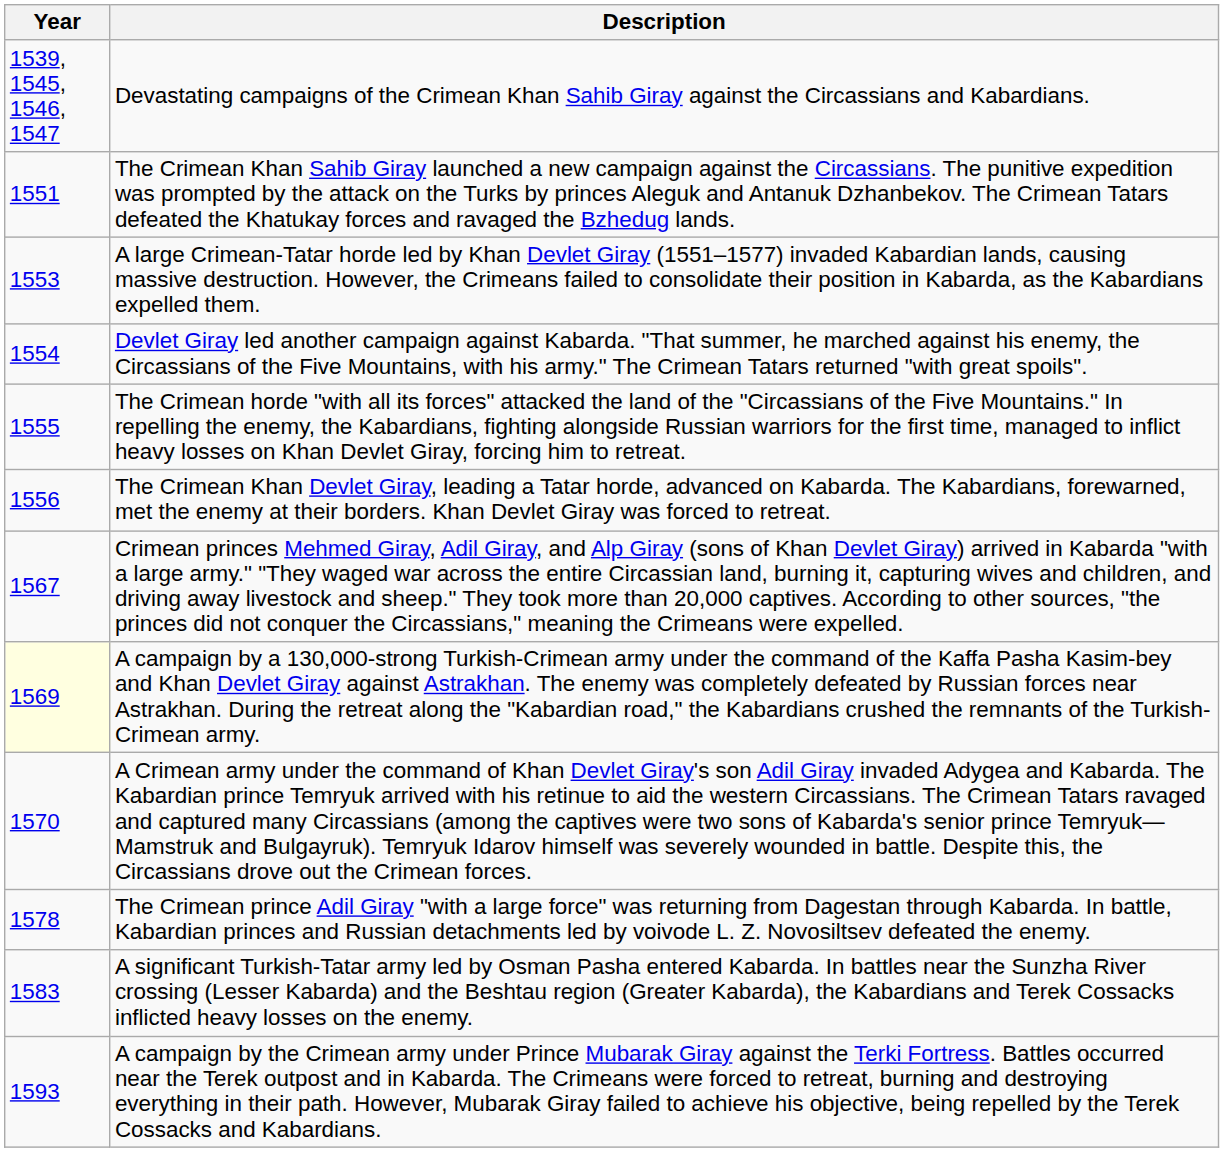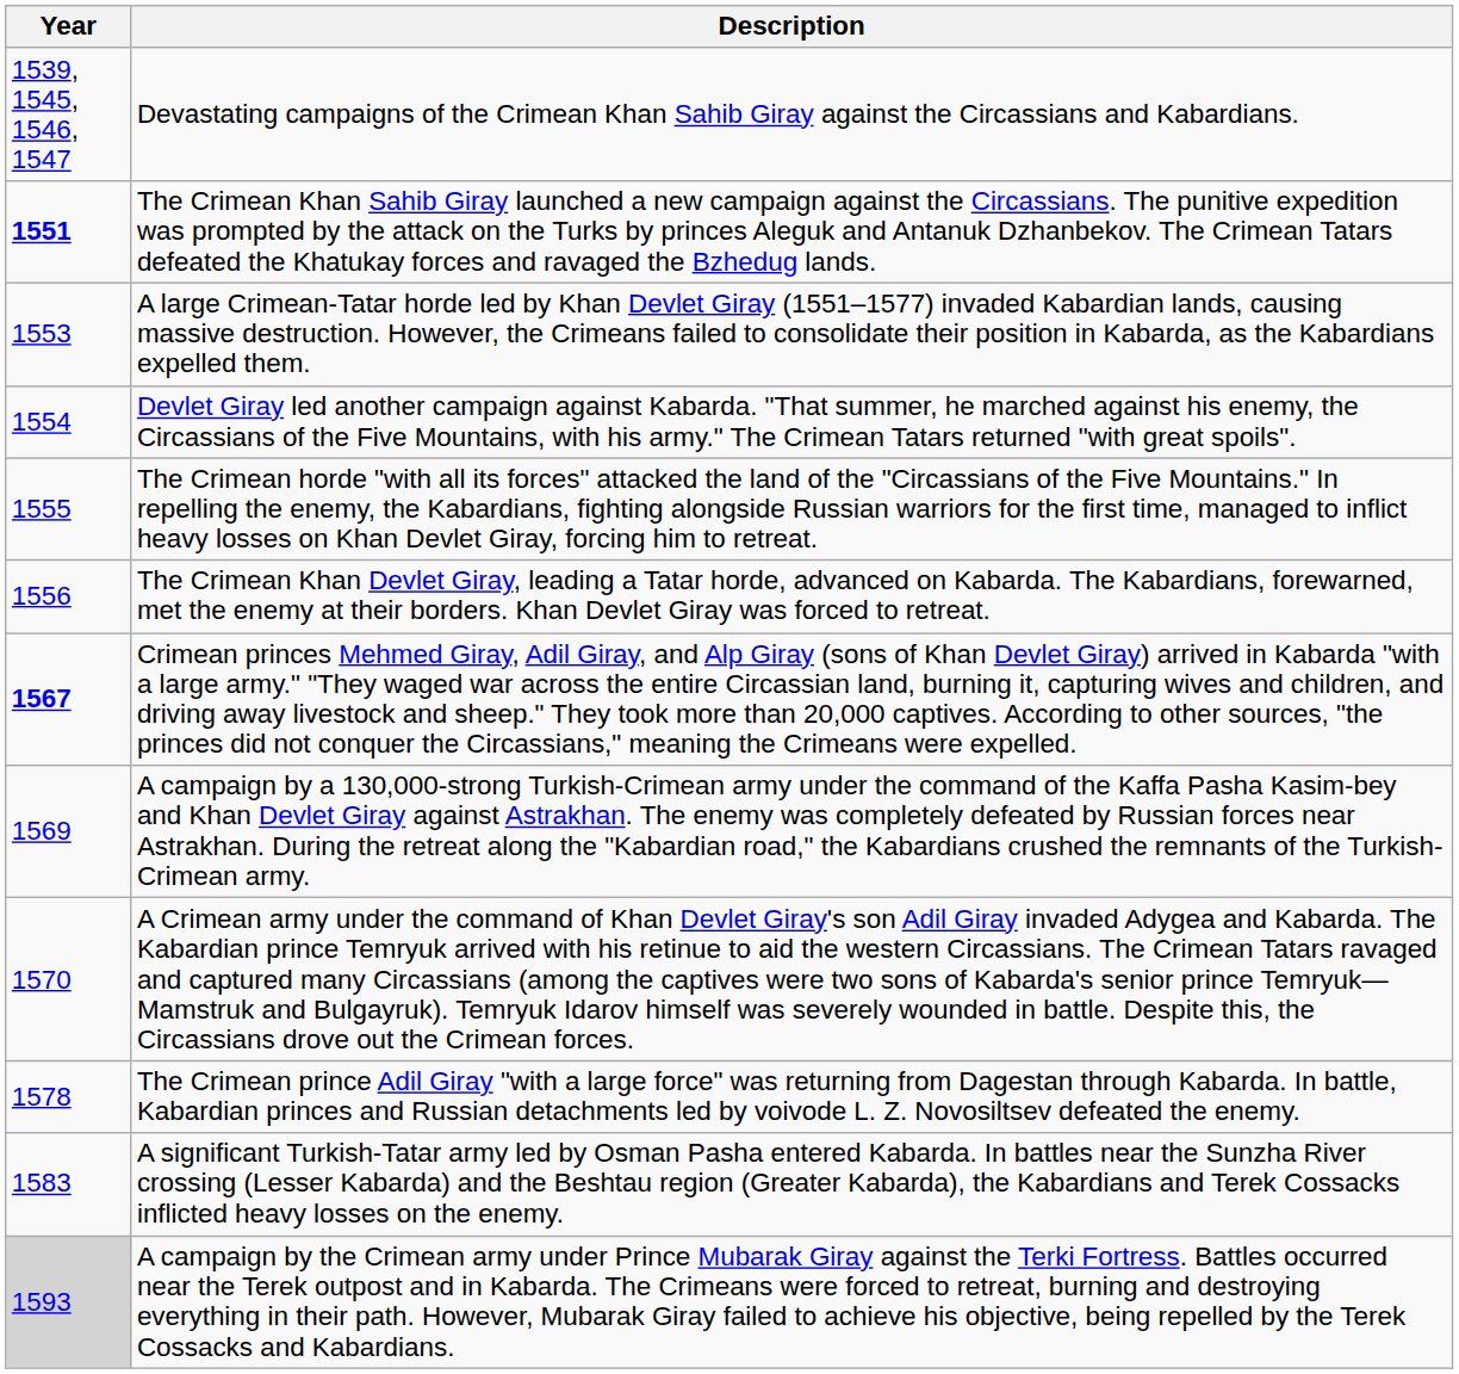row 3 | Year: normal -> bold
row 8 | Year: normal -> bold
row 9 | Year: lightyellow background -> no background
row 13 | Year: no background -> lightgrey background
